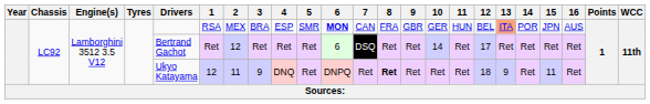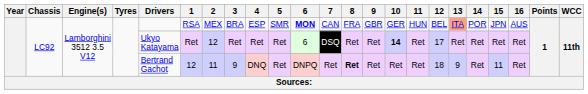row 3 | Drivers: Bertrand Gachot -> Ukyo Katayama
row 3 | 10: normal -> bold
row 4 | Drivers: Ukyo Katayama -> Bertrand Gachot
